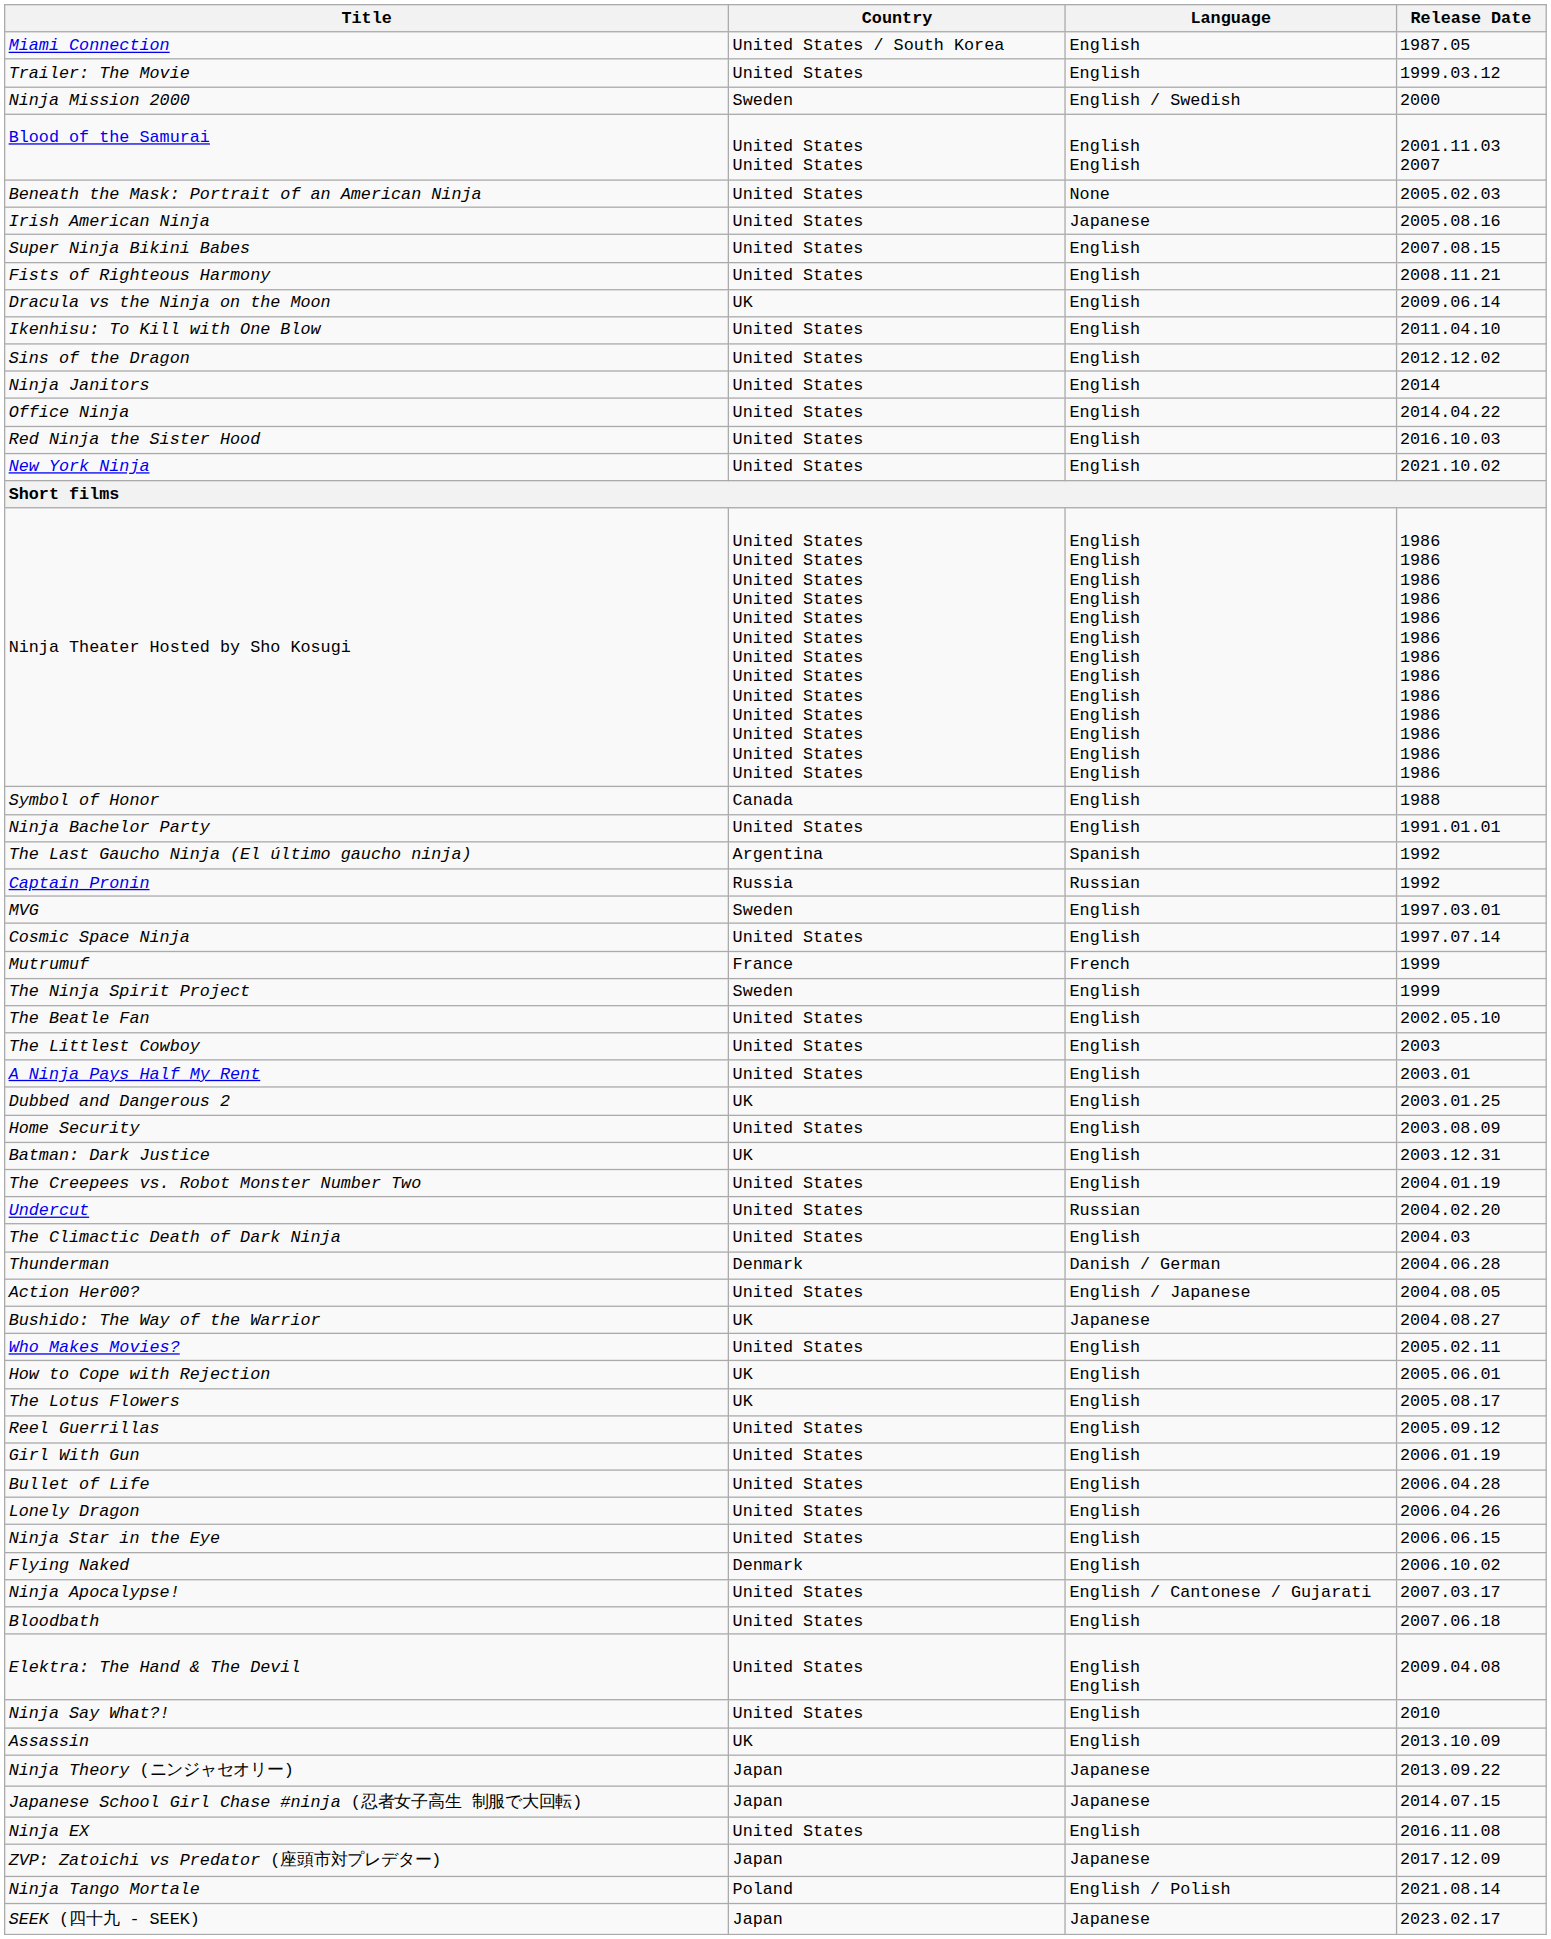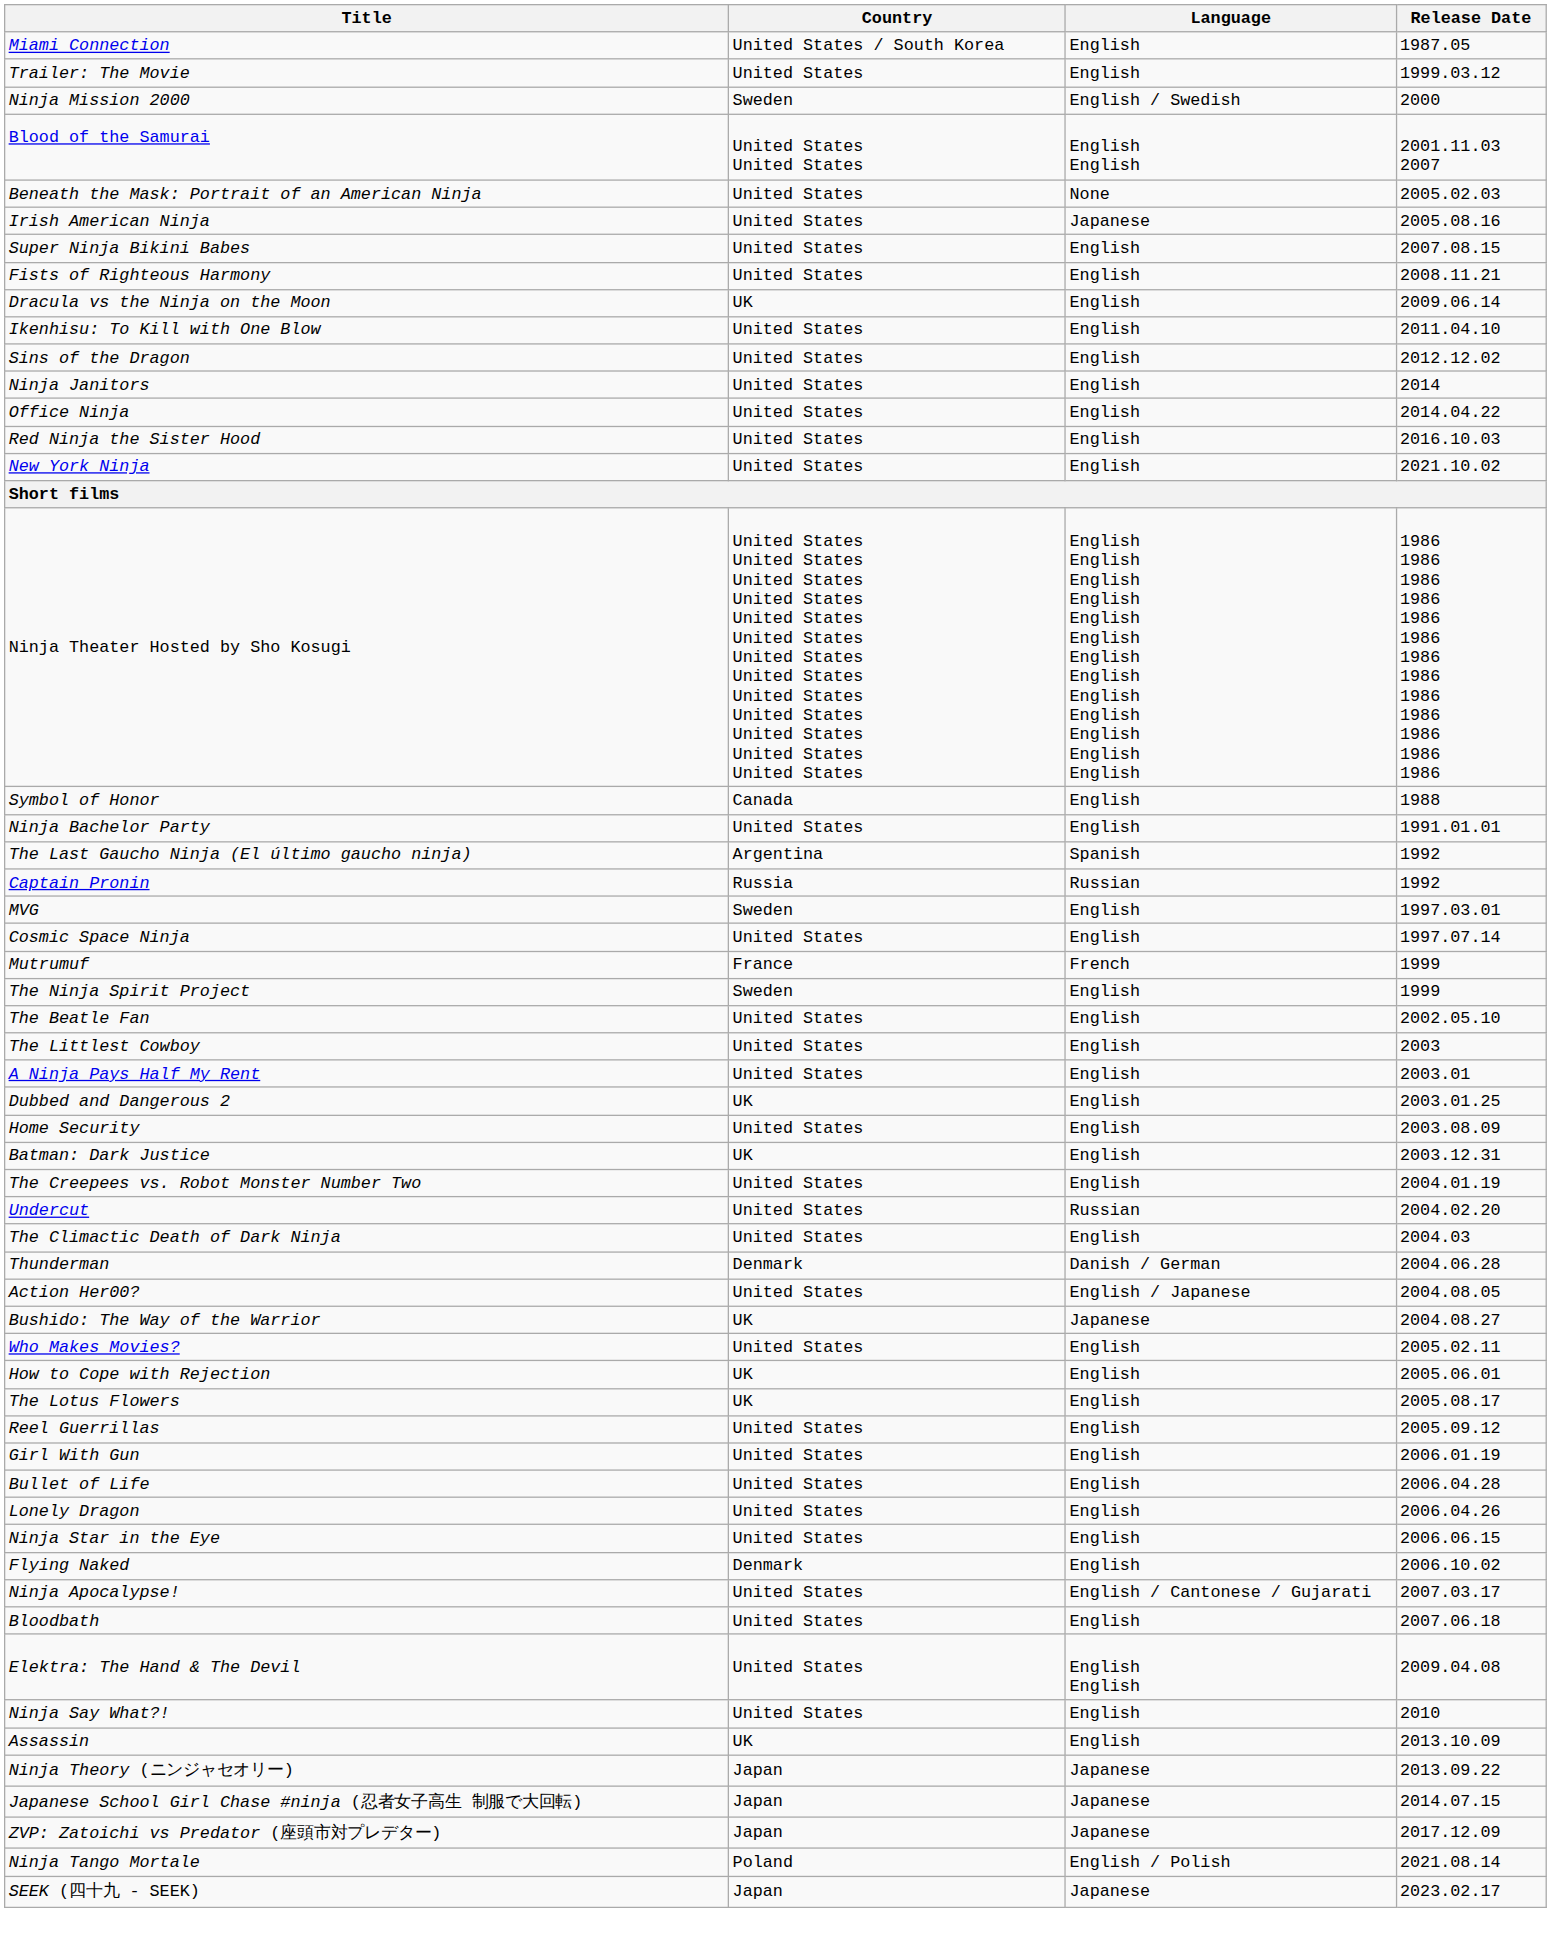- row: Ninja EX | United States | English | 2016.11.08
